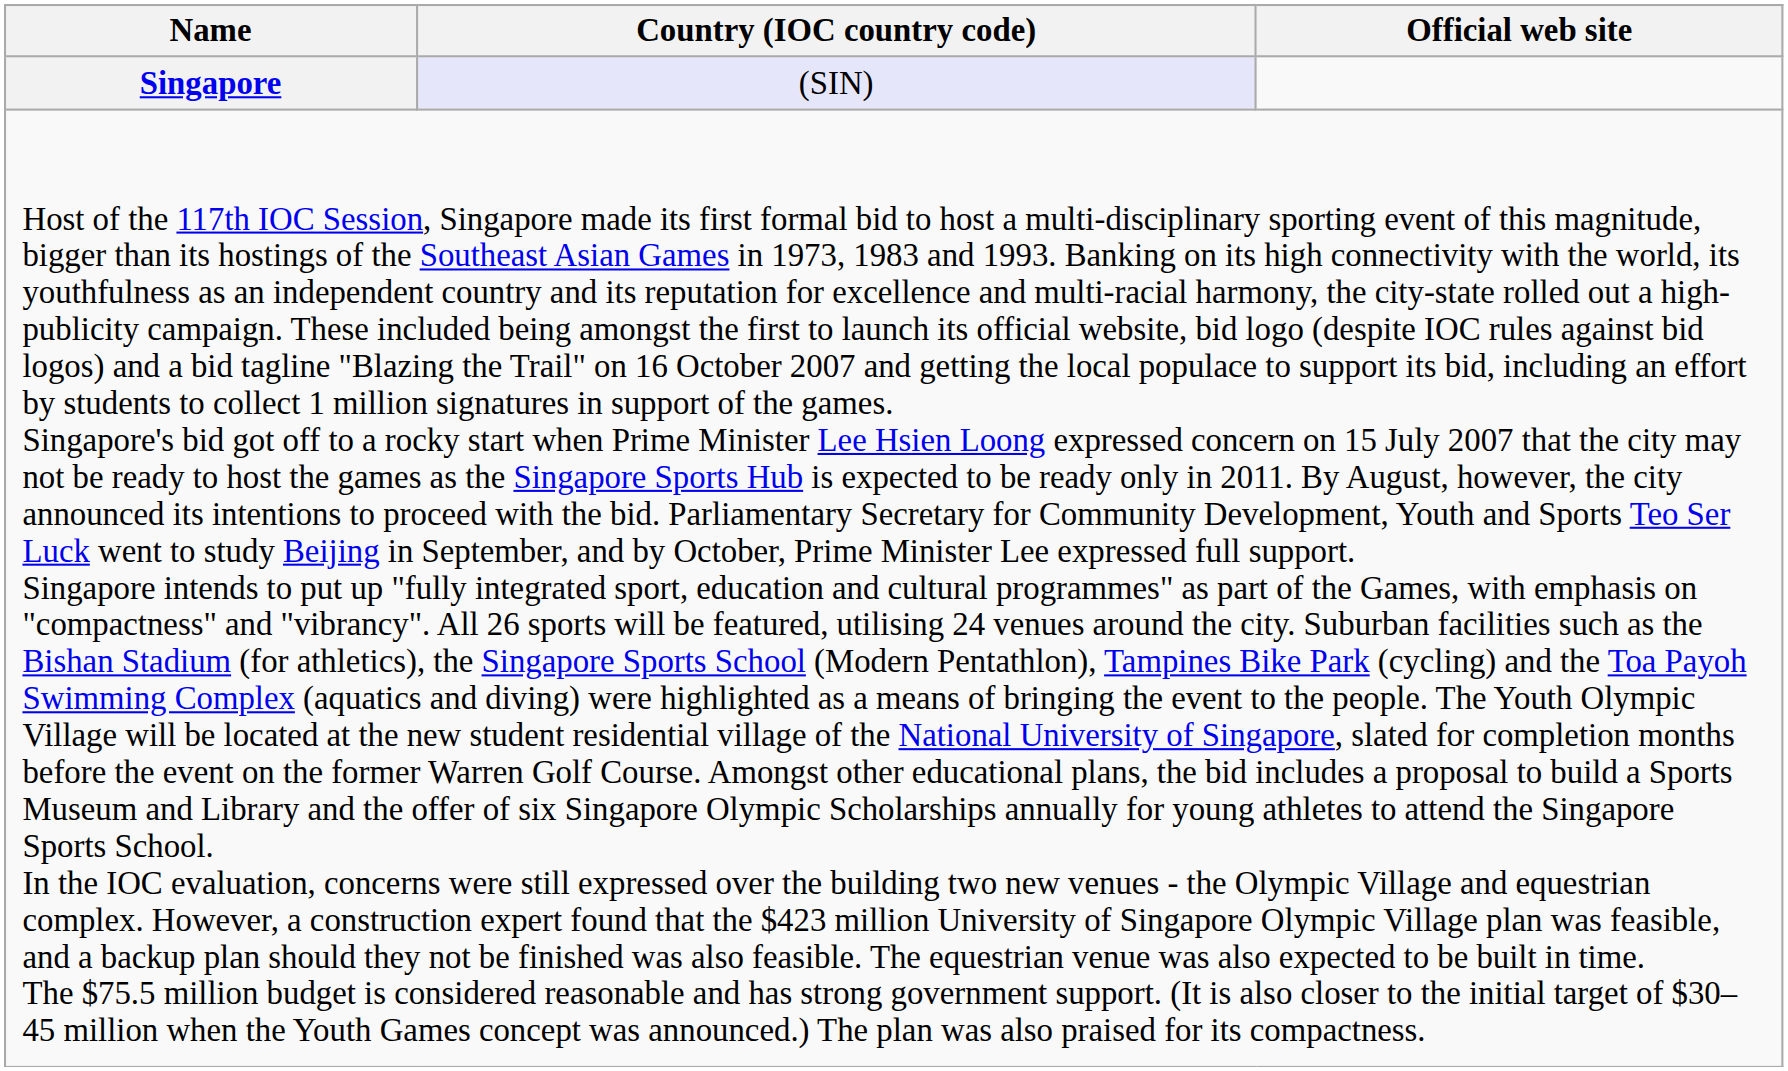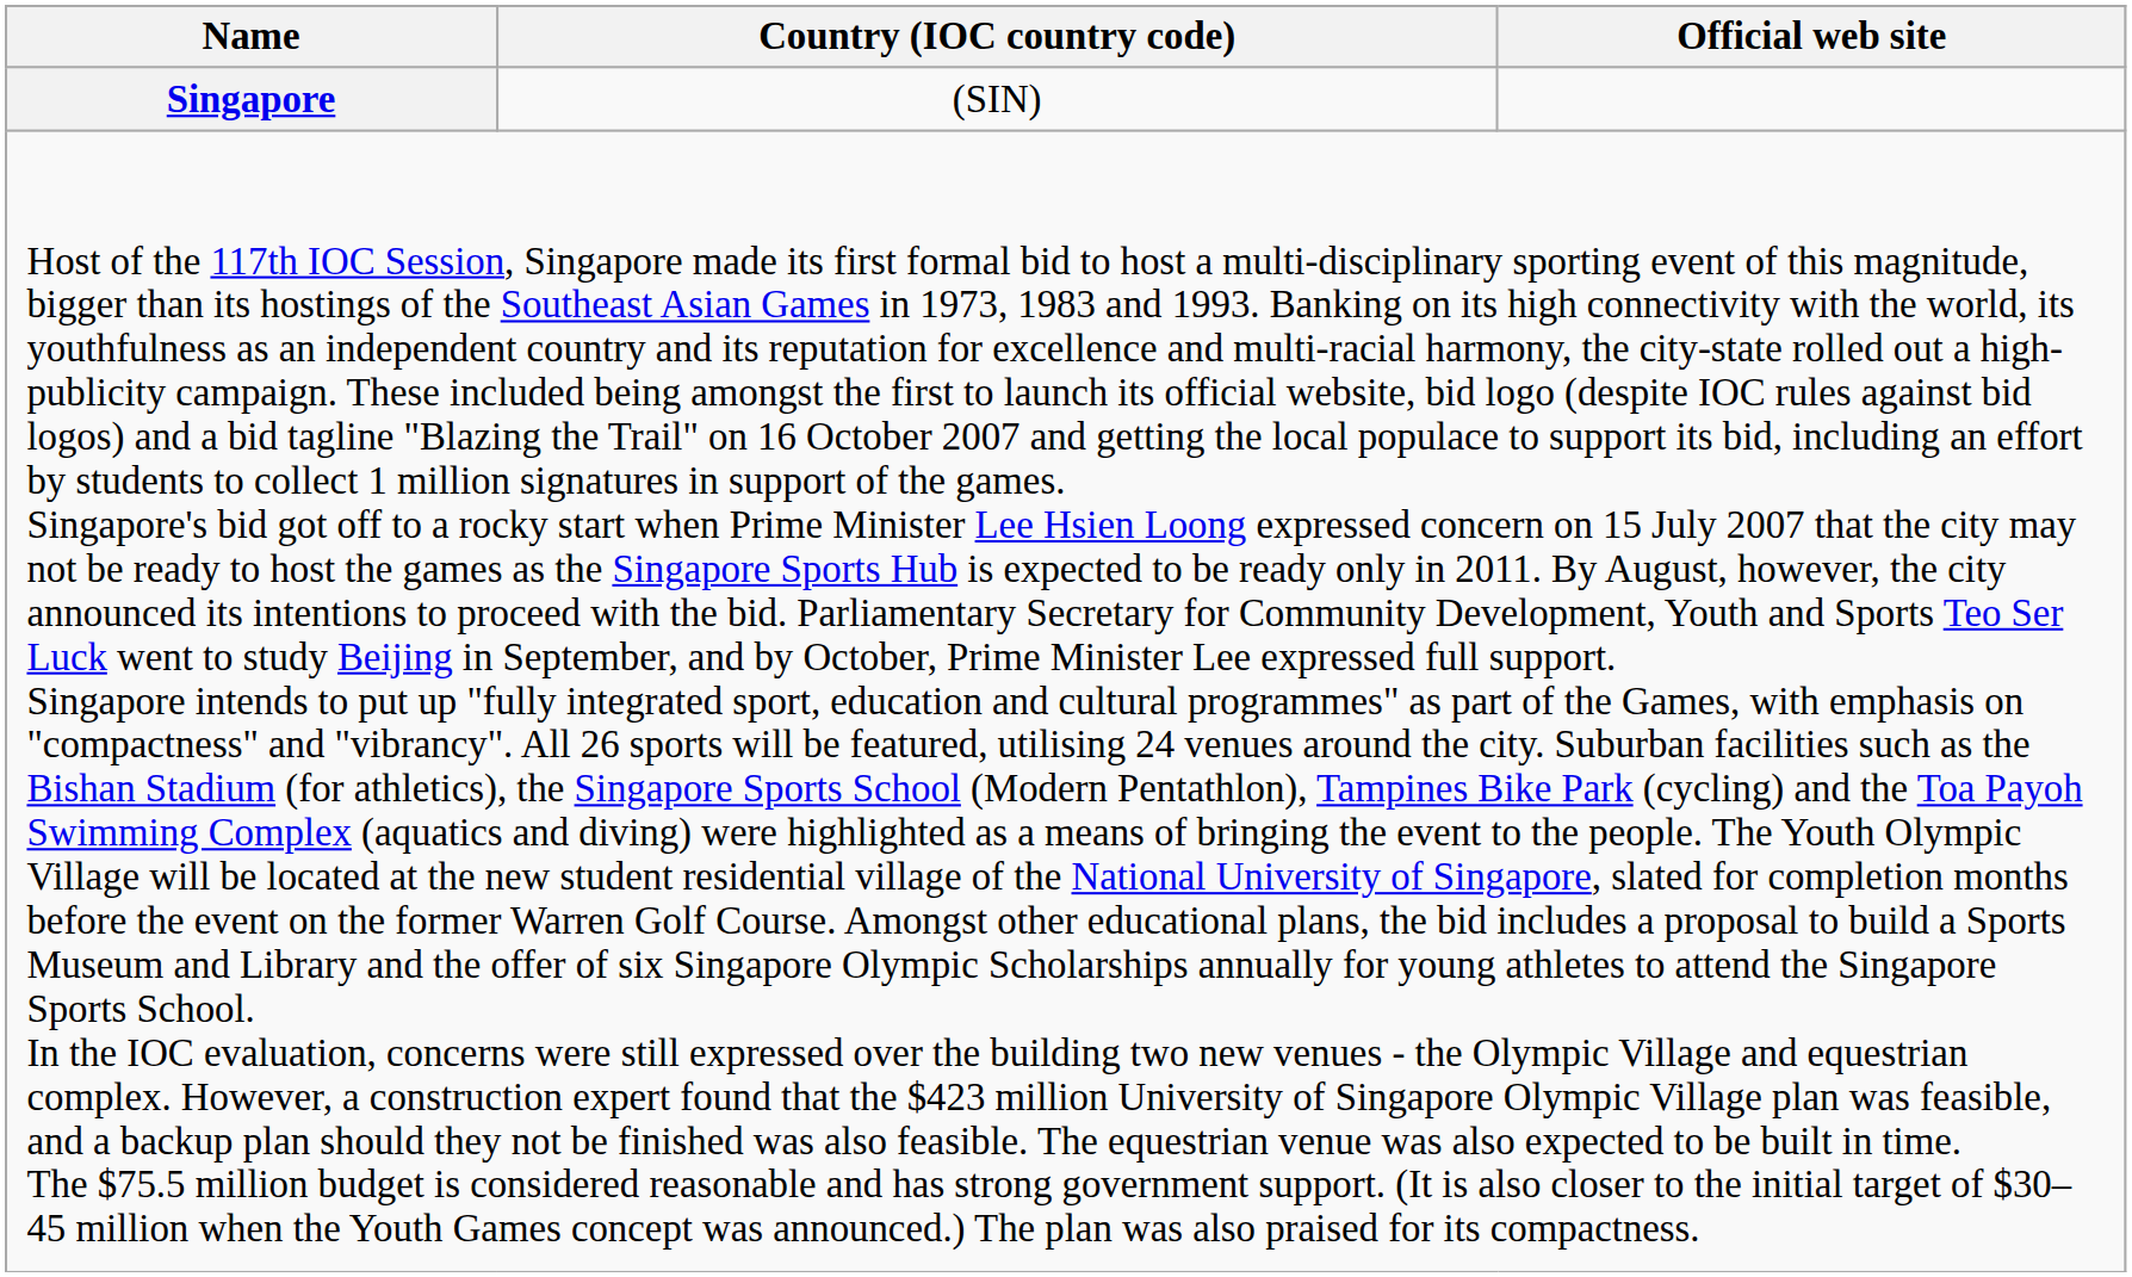Singapore | Country (IOC country code): lavender background -> no background
